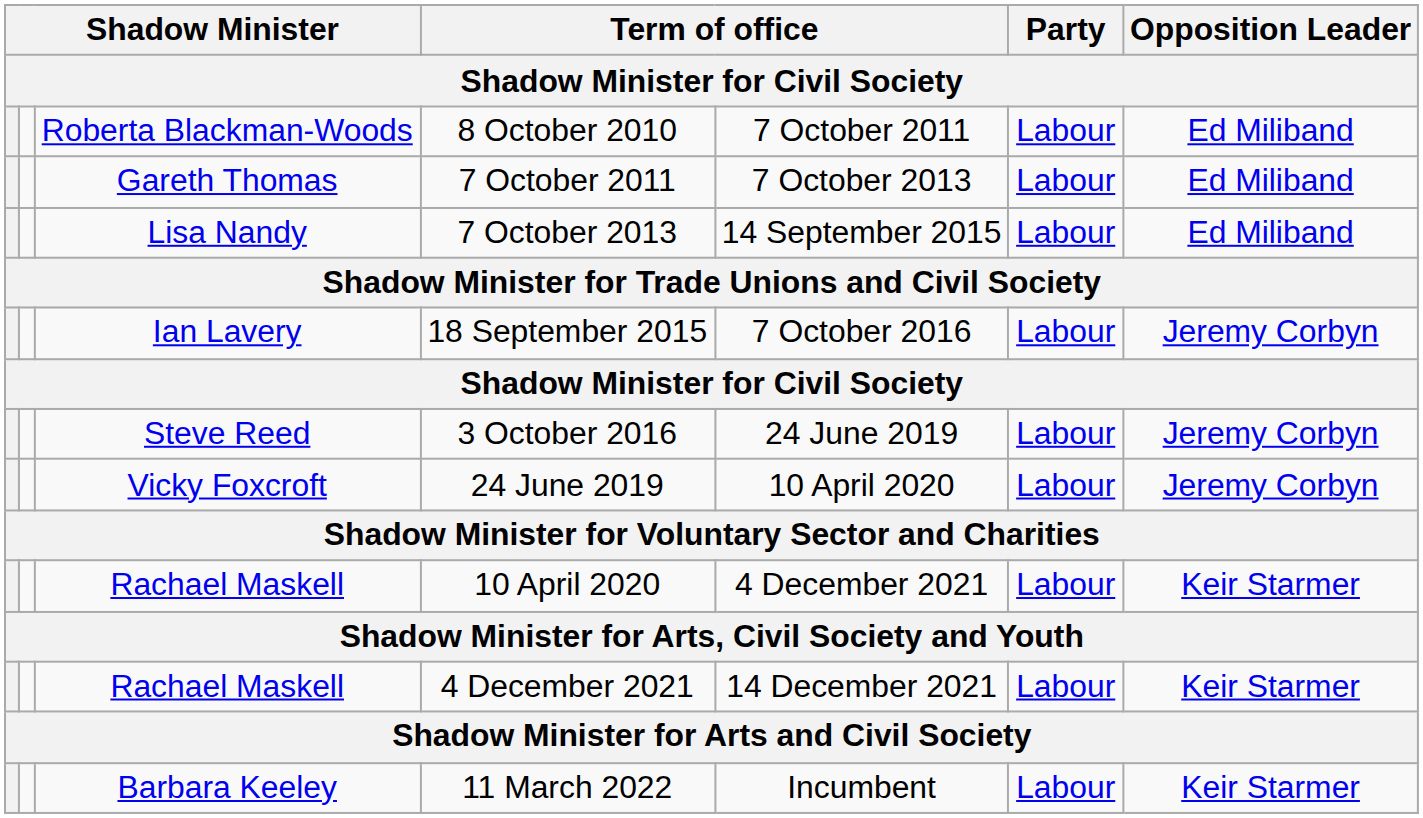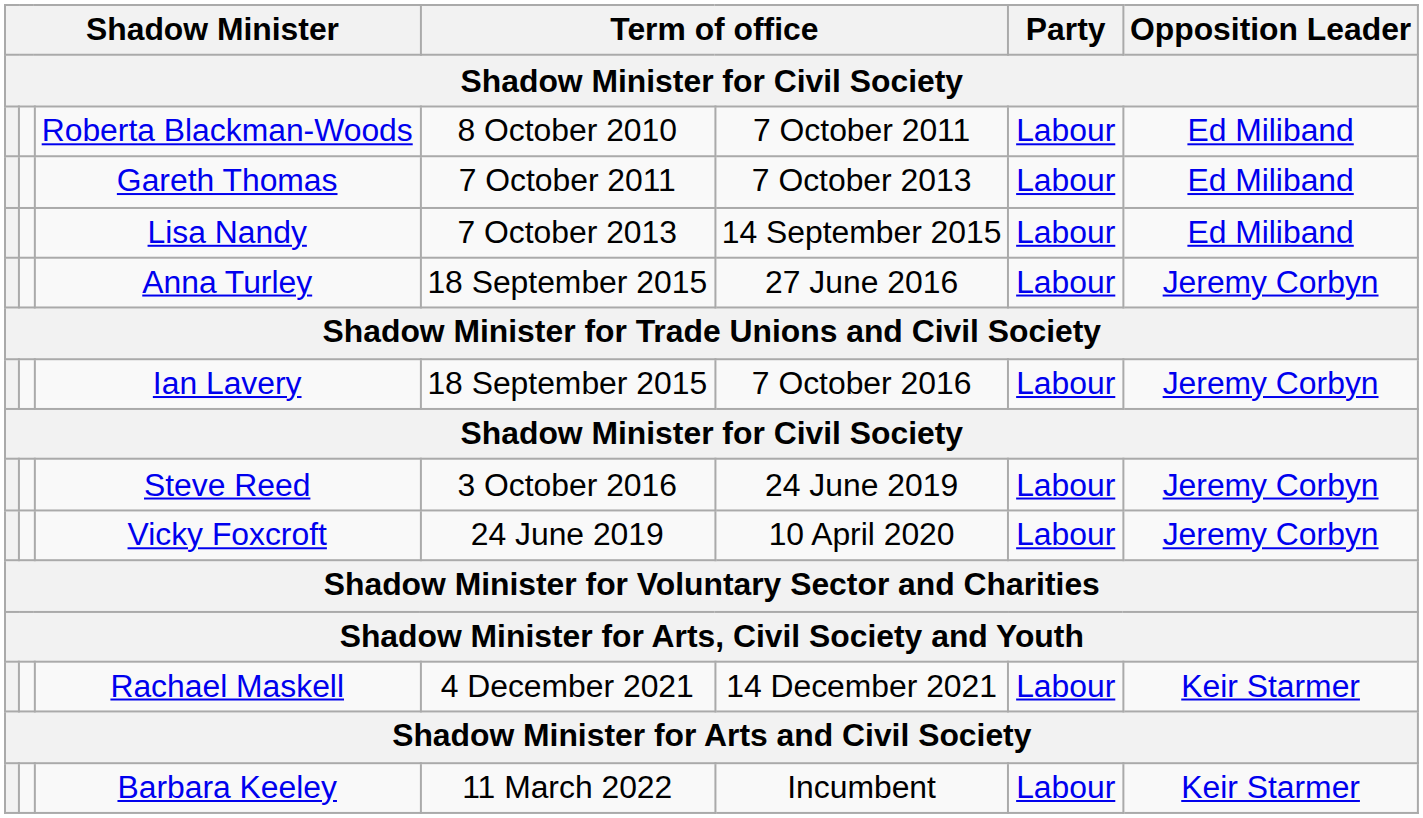+ row: Anna Turley | 18 September 2015 | 27 June 2016 | Labour | Jeremy Corbyn
- row: Rachael Maskell | 10 April 2020 | 4 December 2021 | Labour | Keir Starmer
